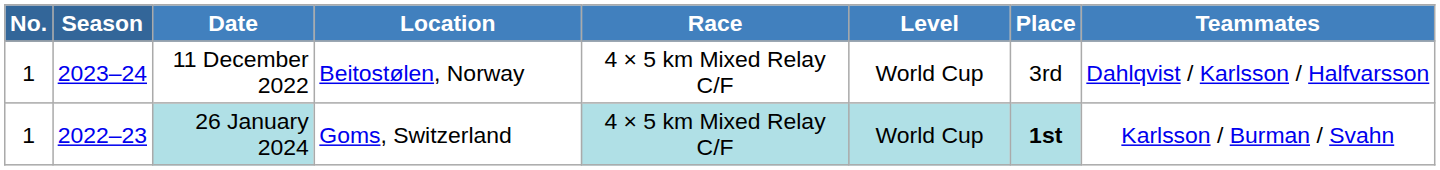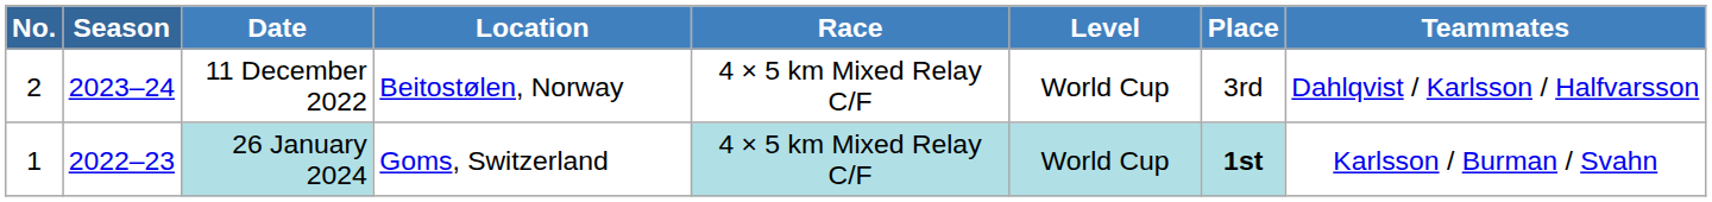11 December 2022 | No.: 1 -> 2
